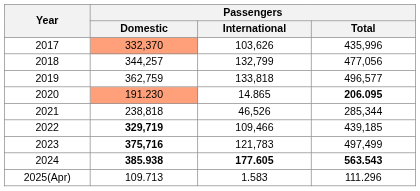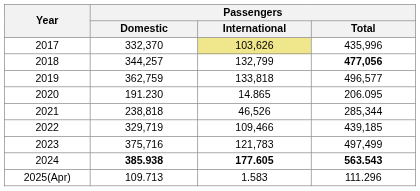2017 | Passengers / Domestic: lightsalmon background -> no background
2017 | Passengers / International: no background -> khaki background
2018 | Passengers / Total: normal -> bold
2020 | Passengers / Domestic: lightsalmon background -> no background
2020 | Passengers / Total: bold -> normal
2022 | Passengers / Domestic: bold -> normal
2023 | Passengers / Domestic: bold -> normal
